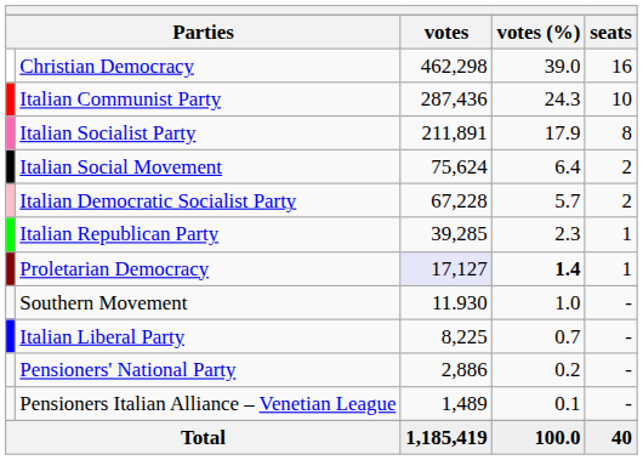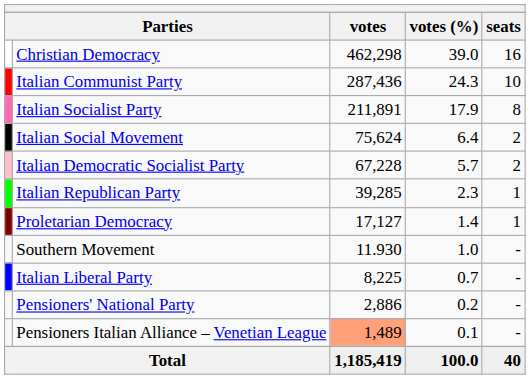Proletarian Democracy | votes: lavender background -> no background
Proletarian Democracy | votes (%): bold -> normal
Pensioners Italian Alliance – Venetian League | votes: no background -> lightsalmon background
